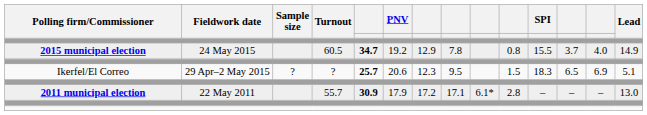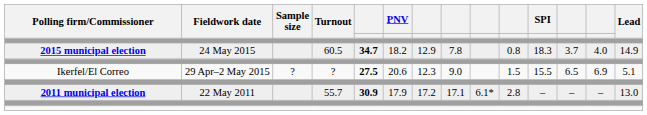2015 municipal election | PNV: 19.2 -> 18.2
2015 municipal election | SPI: 15.5 -> 18.3
Ikerfel/El Correo | column 5: 25.7 -> 27.5
Ikerfel/El Correo | column 8: 9.5 -> 9.0
Ikerfel/El Correo | SPI: 18.3 -> 15.5
